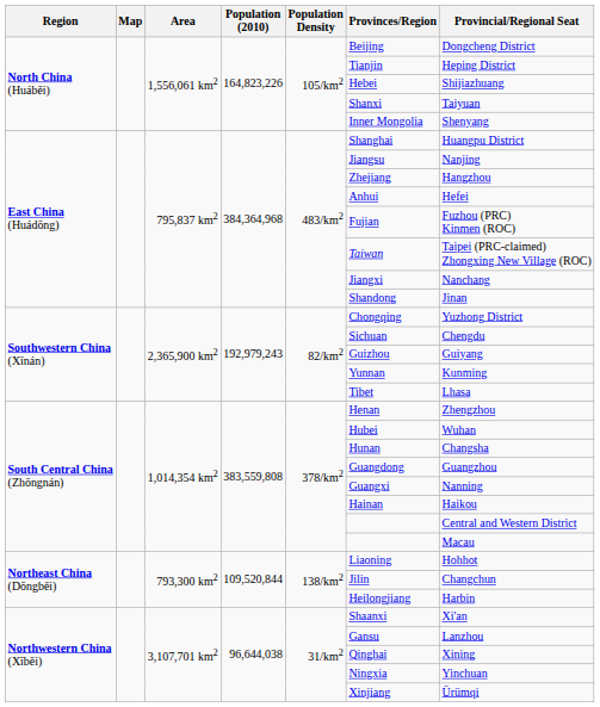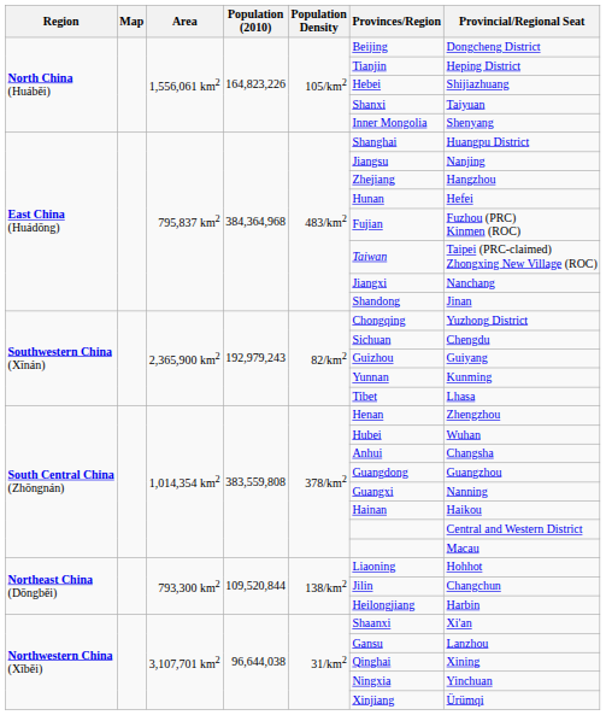row 10 | Provinces/Region: Anhui -> Hunan
row 22 | Provinces/Region: Hunan -> Anhui
